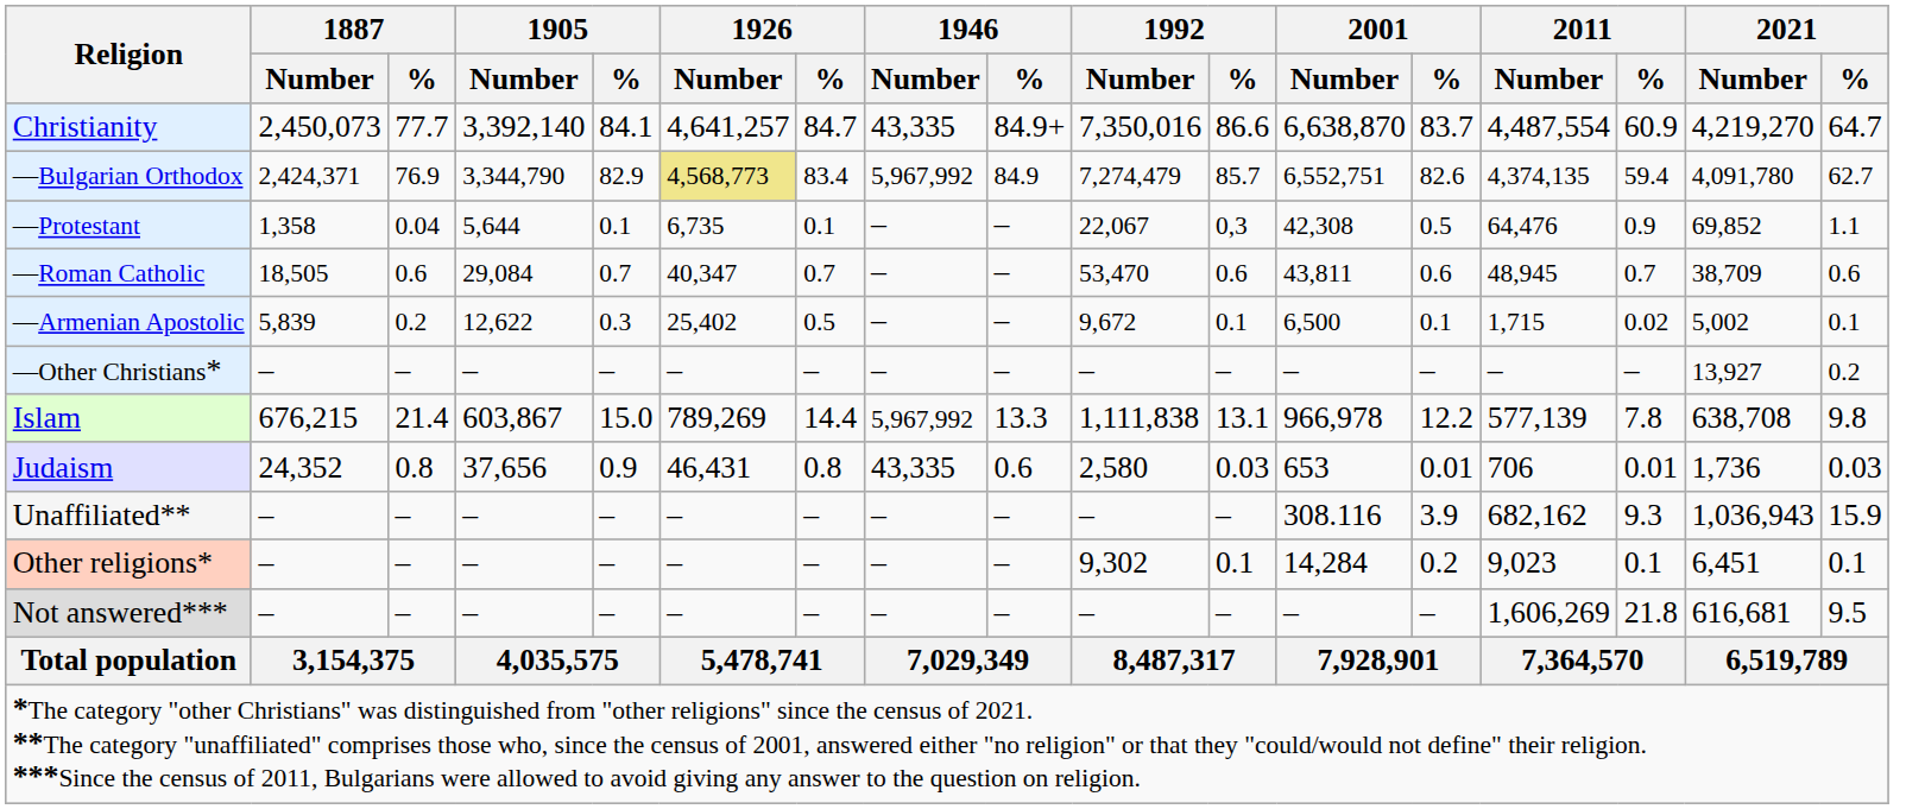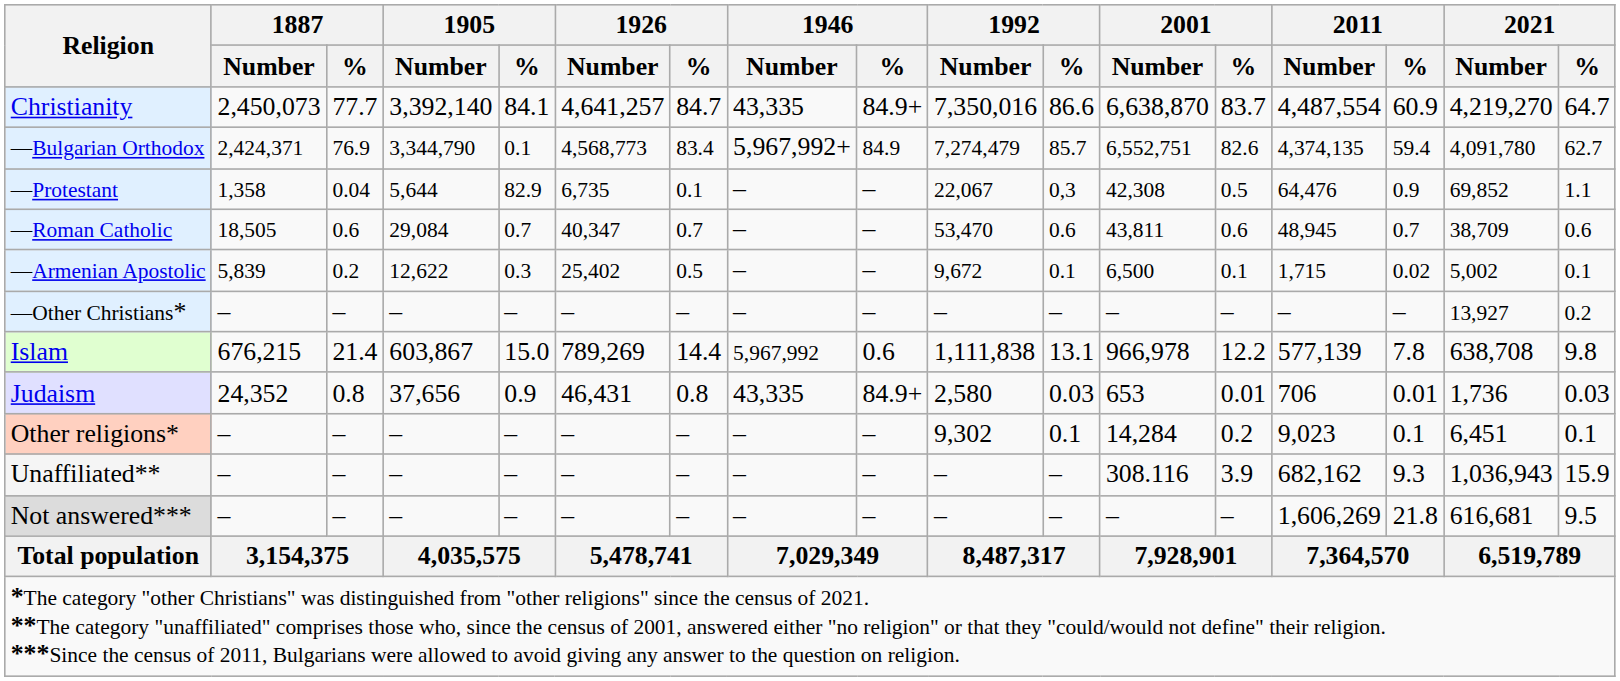—Bulgarian Orthodox | 1905 / %: 82.9 -> 0.1
—Bulgarian Orthodox | 1926 / Number: khaki background -> no background
—Bulgarian Orthodox | 1946 / Number: 5,967,992 -> 5,967,992+
—Protestant | 1905 / %: 0.1 -> 82.9
Islam | 1946 / %: 13.3 -> 0.6
Judaism | 1946 / %: 0.6 -> 84.9+
rows swapped: Other religions* <-> Unaffiliated**
